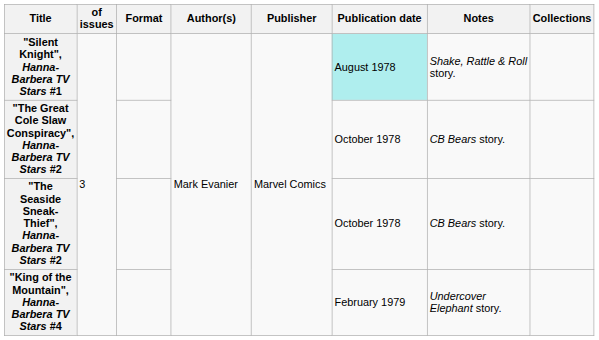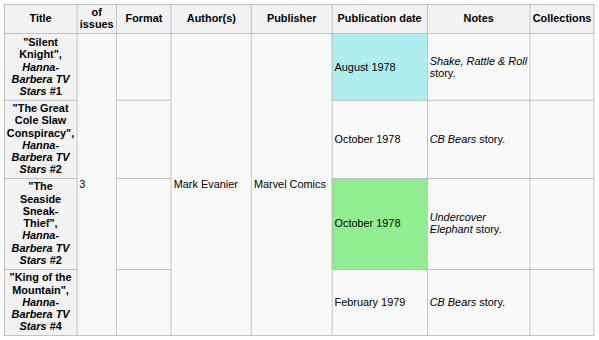"The Seaside Sneak-Thief", Hanna-Barbera TV Stars #2 | Publication date: no background -> lightgreen background
"The Seaside Sneak-Thief", Hanna-Barbera TV Stars #2 | Notes: CB Bears story. -> Undercover Elephant story.
"King of the Mountain", Hanna-Barbera TV Stars #4 | Notes: Undercover Elephant story. -> CB Bears story.
